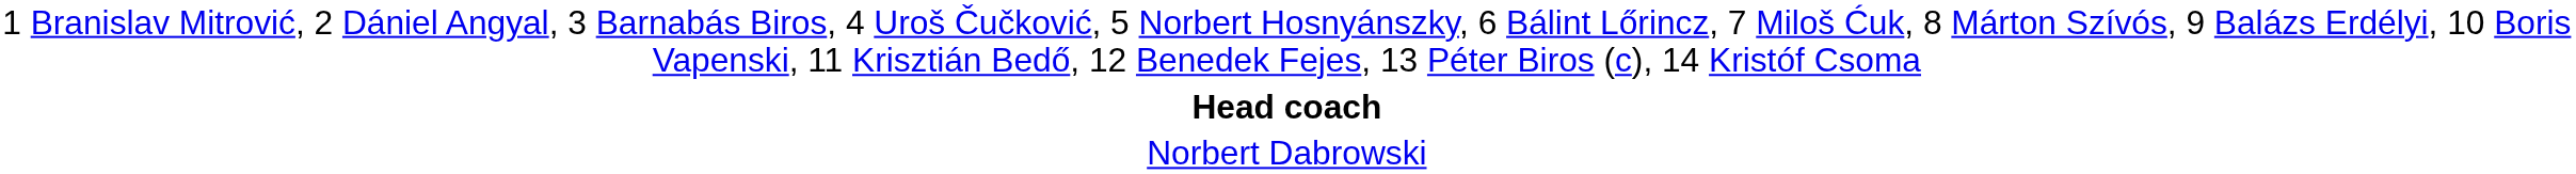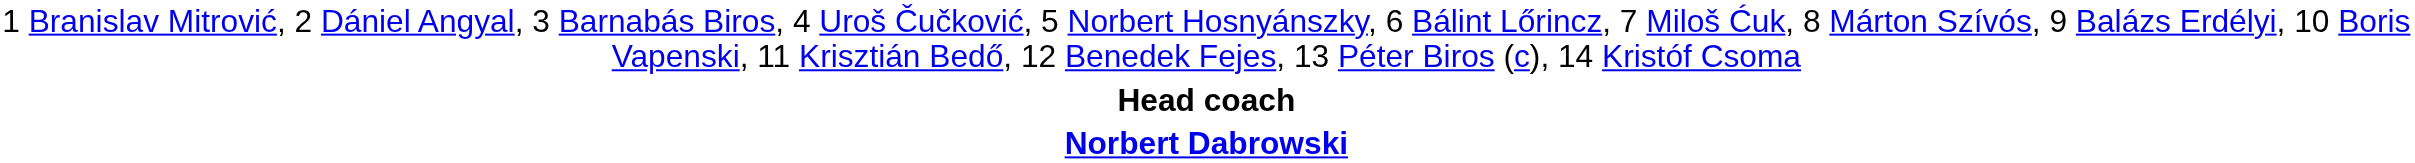row 3 | column 1: normal -> bold
